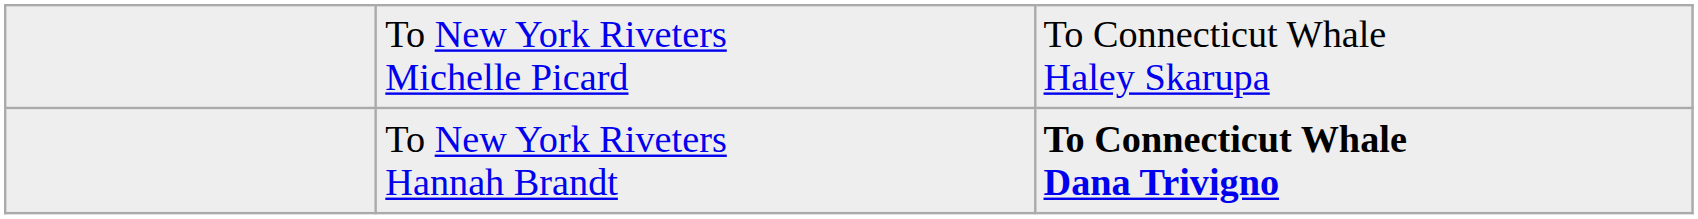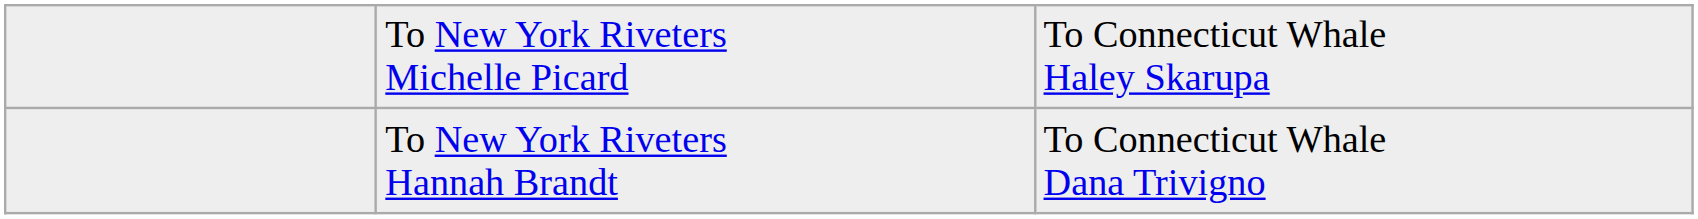To New York Riveters Hannah Brandt | column 3: bold -> normal
